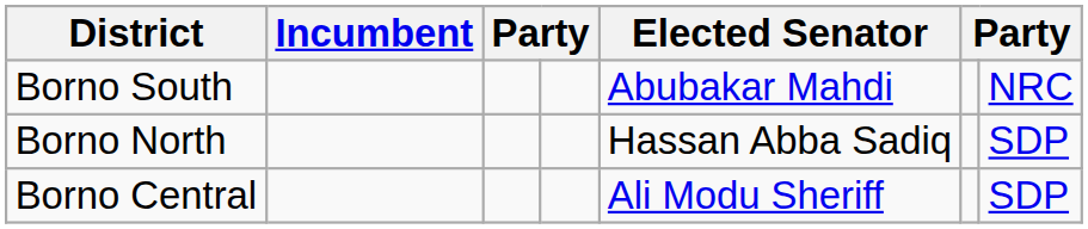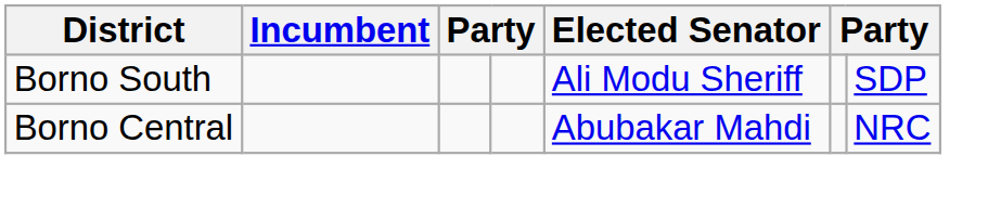Borno South | Elected Senator: Abubakar Mahdi -> Ali Modu Sheriff
Borno South | column 7: NRC -> SDP
- row: Borno North | Hassan Abba Sadiq | SDP
Borno Central | Elected Senator: Ali Modu Sheriff -> Abubakar Mahdi
Borno Central | column 7: SDP -> NRC
